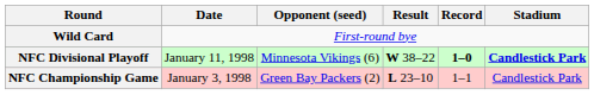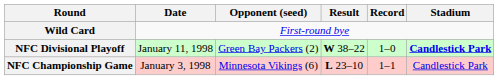NFC Divisional Playoff | Opponent (seed): Minnesota Vikings (6) -> Green Bay Packers (2)
NFC Divisional Playoff | Record: bold -> normal
NFC Championship Game | Opponent (seed): Green Bay Packers (2) -> Minnesota Vikings (6)
